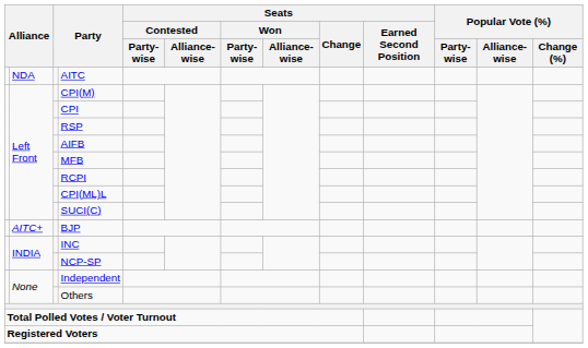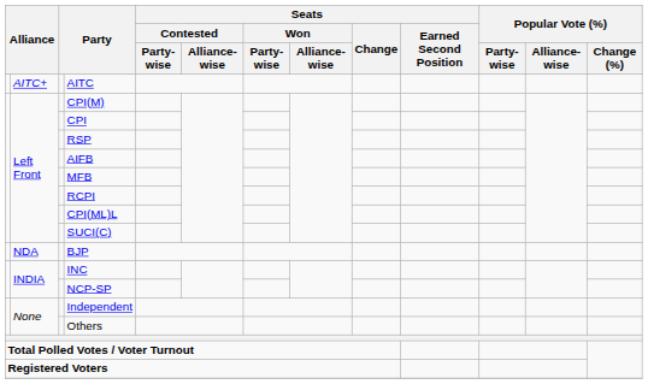AITC | column 2: NDA -> AITC+
BJP | column 2: AITC+ -> NDA
